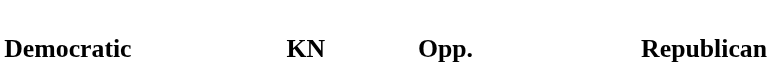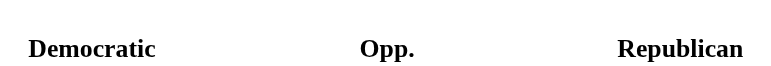- column: 5 | KN
